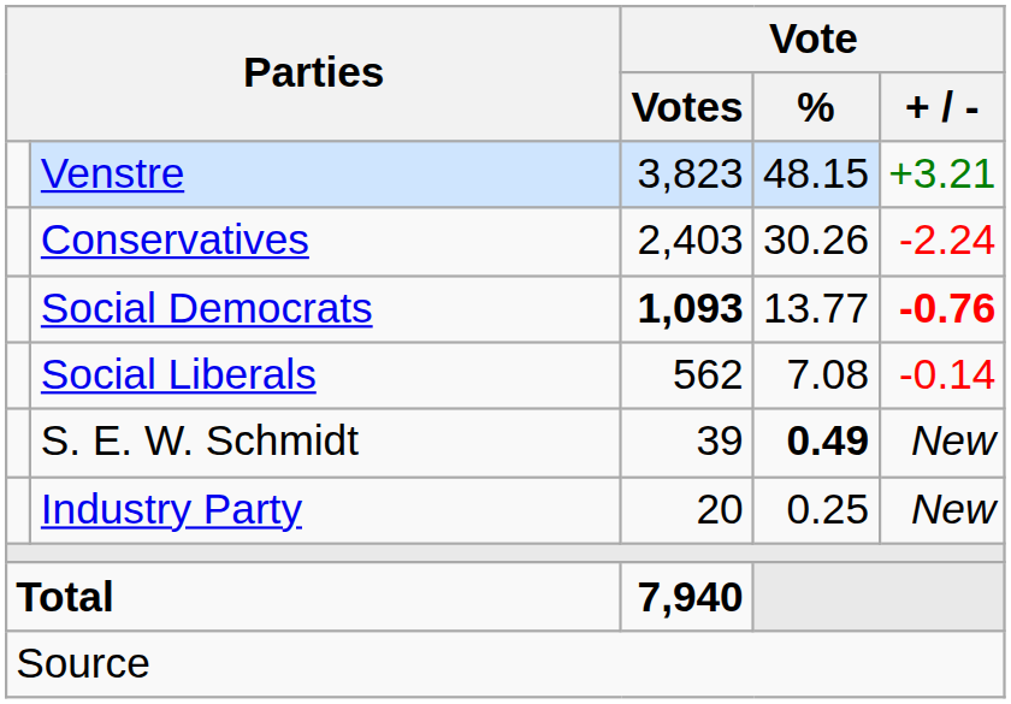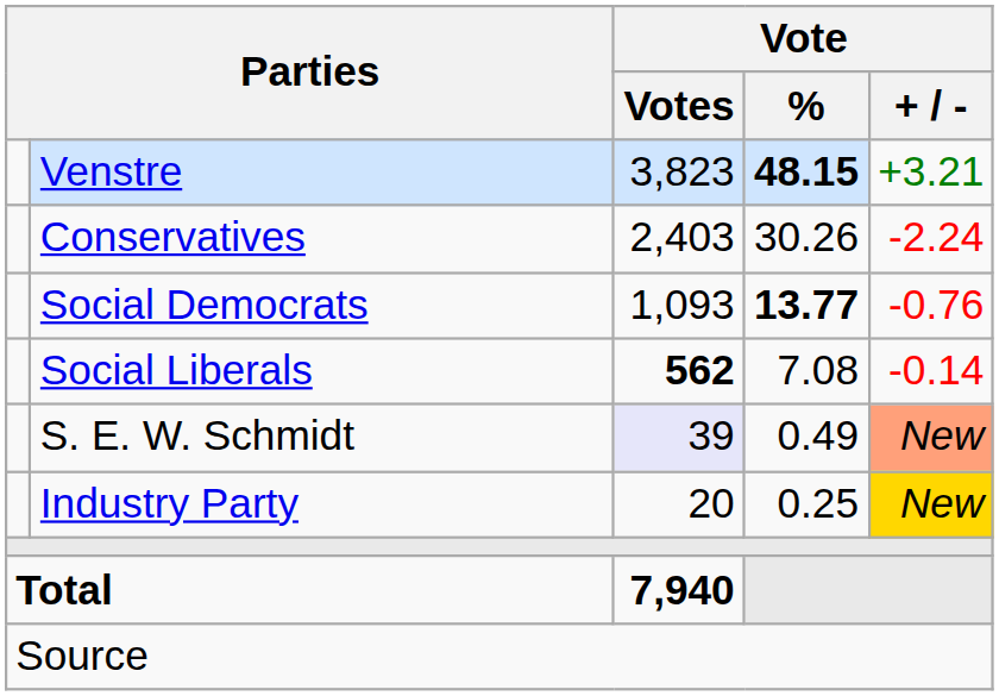Venstre | Vote / %: normal -> bold
Social Democrats | Vote / Votes: bold -> normal
Social Democrats | Vote / %: normal -> bold
Social Democrats | Vote / + / -: bold -> normal
Social Liberals | Vote / Votes: normal -> bold
S. E. W. Schmidt | Vote / Votes: no background -> lavender background
S. E. W. Schmidt | Vote / %: bold -> normal
S. E. W. Schmidt | Vote / + / -: no background -> lightsalmon background
Industry Party | Vote / + / -: no background -> gold background
